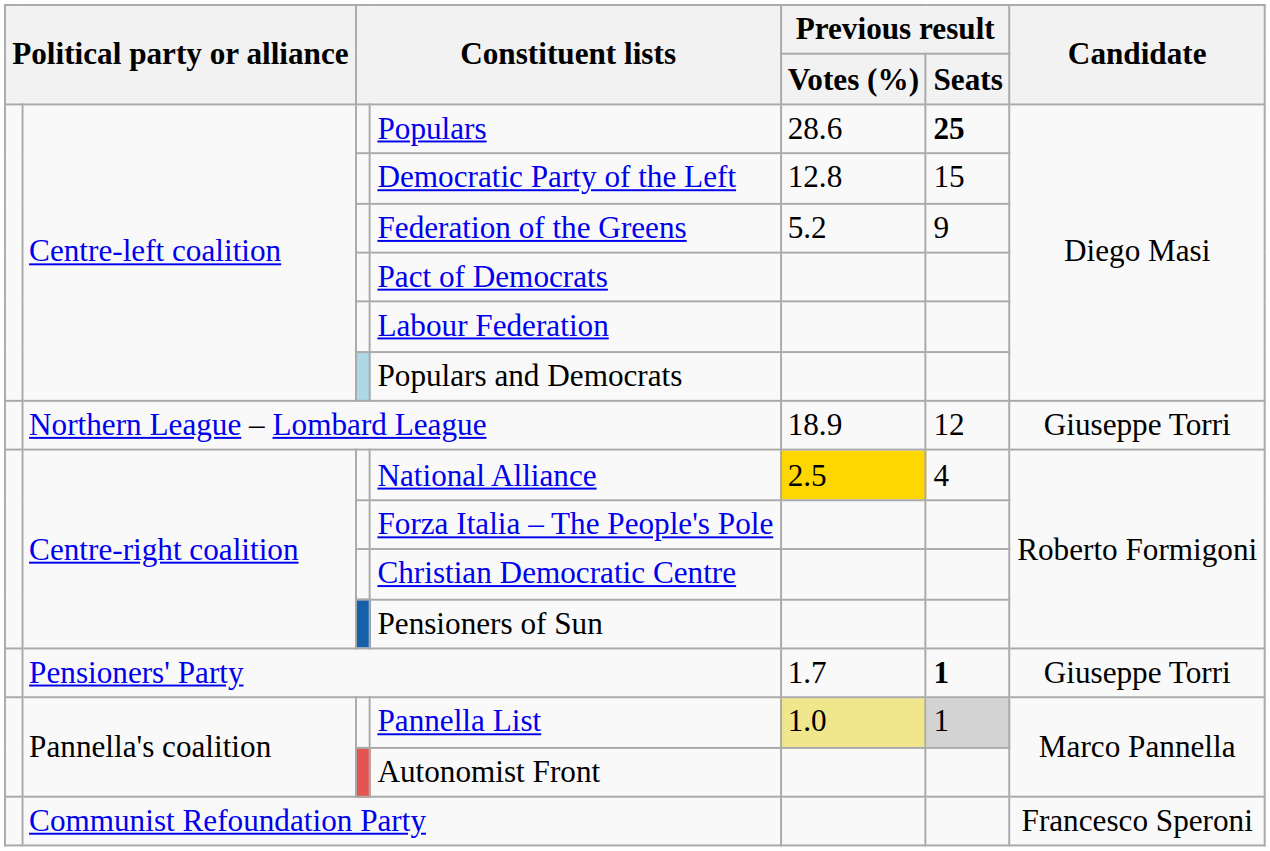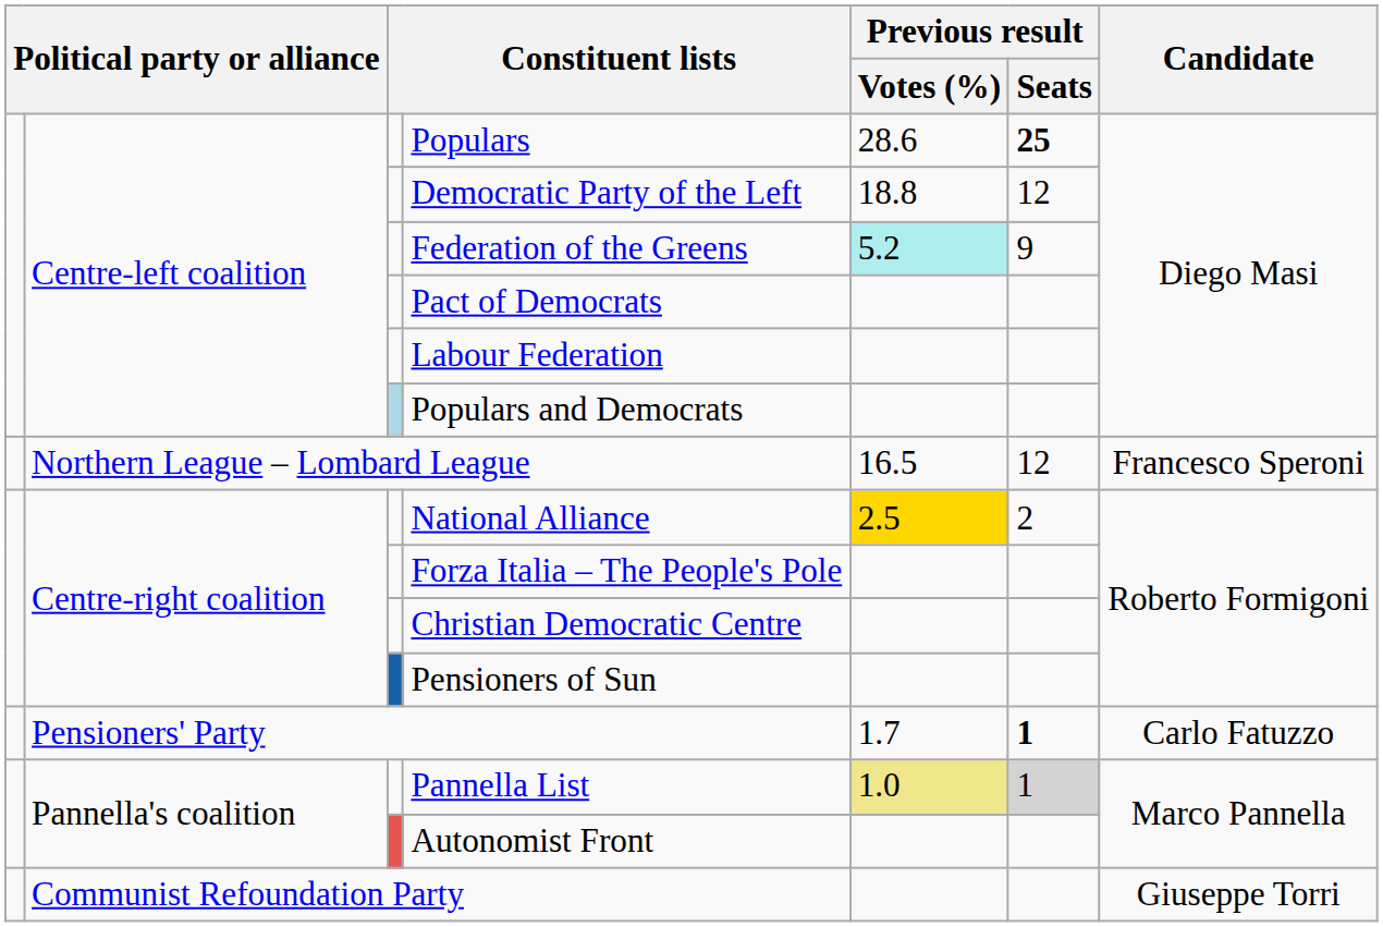Democratic Party of the Left | Previous result / Votes (%): 12.8 -> 18.8
Democratic Party of the Left | Previous result / Seats: 15 -> 12
Federation of the Greens | Previous result / Votes (%): no background -> paleturquoise background
Northern League – Lombard League | Previous result / Votes (%): 18.9 -> 16.5
Northern League – Lombard League | Candidate: Giuseppe Torri -> Francesco Speroni
National Alliance | Previous result / Seats: 4 -> 2
Pensioners' Party | Candidate: Giuseppe Torri -> Carlo Fatuzzo
Communist Refoundation Party | Candidate: Francesco Speroni -> Giuseppe Torri
